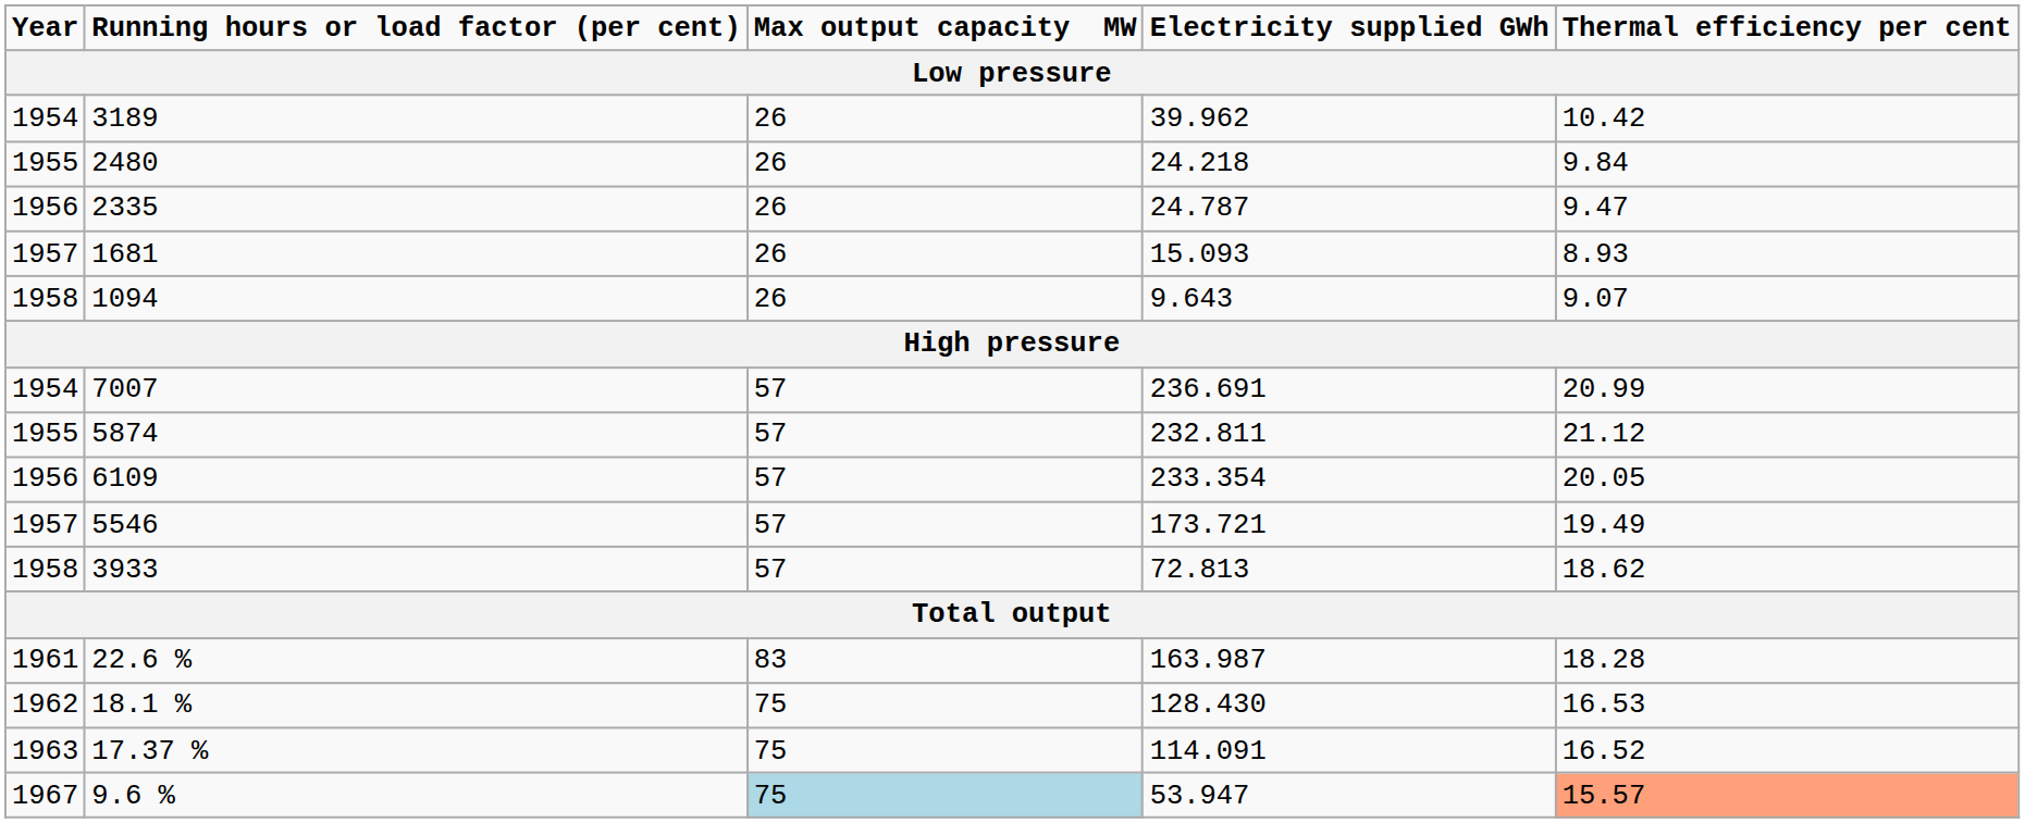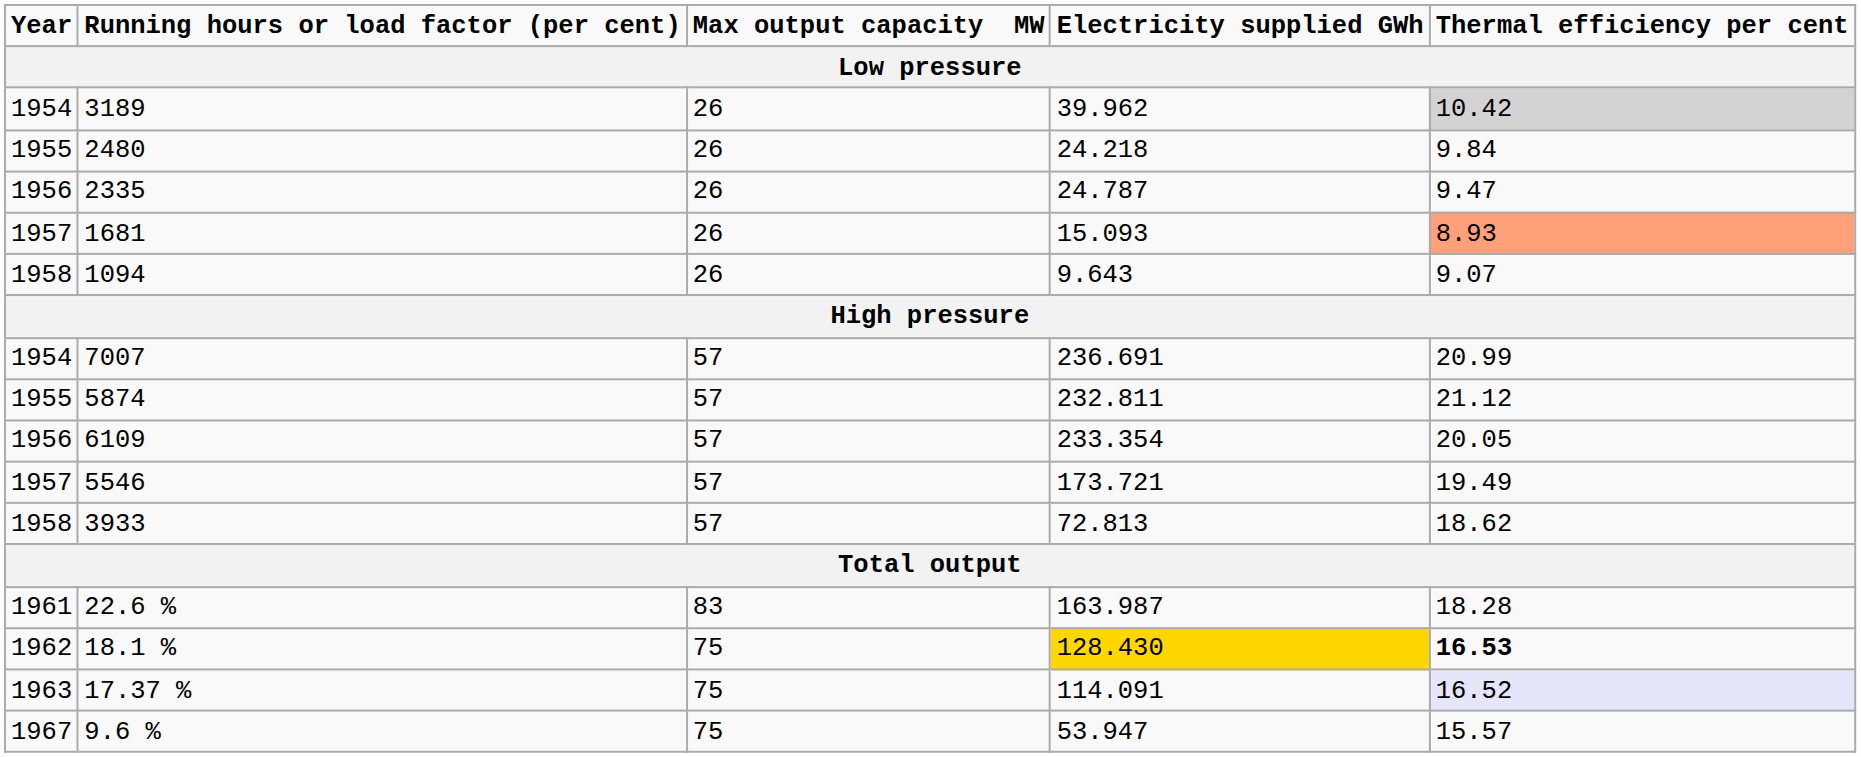3189 | Thermal efficiency per cent: no background -> lightgrey background
1681 | Thermal efficiency per cent: no background -> lightsalmon background
18.1 % | Electricity supplied GWh: no background -> gold background
18.1 % | Thermal efficiency per cent: normal -> bold
17.37 % | Thermal efficiency per cent: no background -> lavender background
9.6 % | Max output capacity MW: lightblue background -> no background
9.6 % | Thermal efficiency per cent: lightsalmon background -> no background
